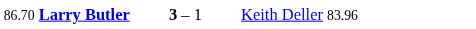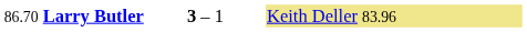86.70 Larry Butler | column 3: no background -> khaki background
